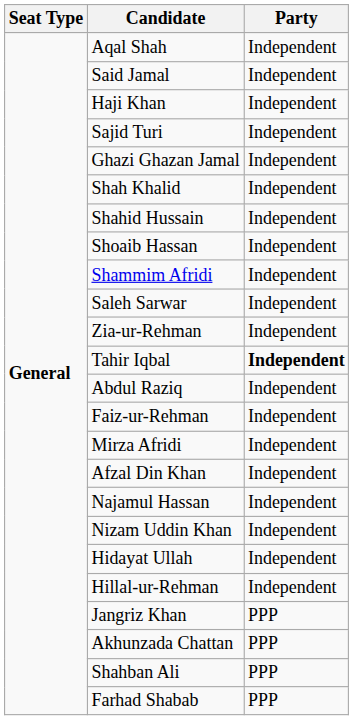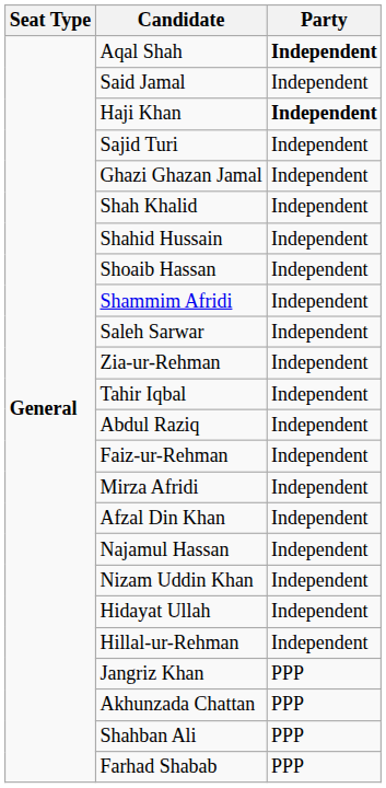Aqal Shah | Party: normal -> bold
Haji Khan | Party: normal -> bold
Tahir Iqbal | Party: bold -> normal
